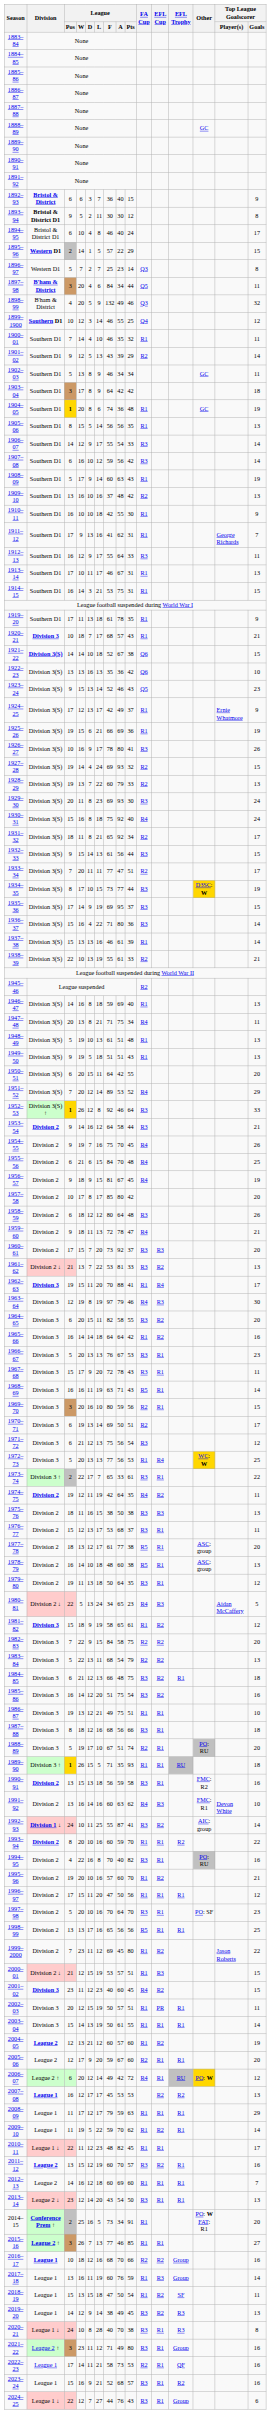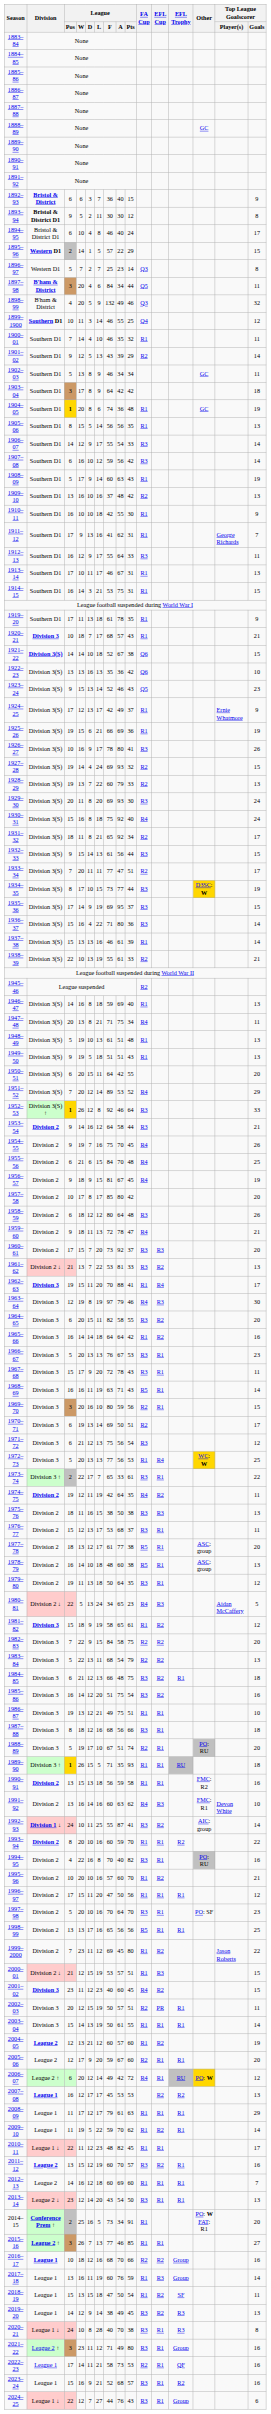1899–1900 | League / W: 12 -> 11
1929–30 | League / L: 23 -> 20
1990–91 | FA Cup: R3 -> R1
1995–96 | League / Pos: 19 -> 10
2002–03 | FA Cup: R1 -> R2
2008–09 | League / A: 59 -> 61
